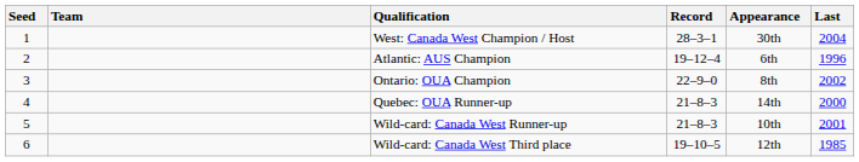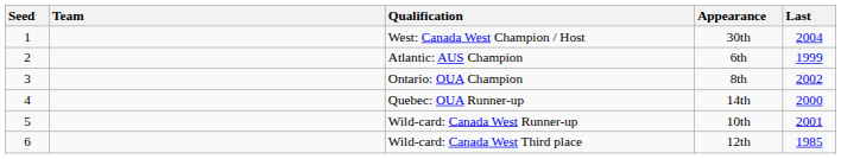- column: Record | 28–3–1 | 19–12–4 | 22–9–0 | 21–8–3 | 21–8–3 | 19–10–5
Atlantic: AUS Champion | Last: 1996 -> 1999
